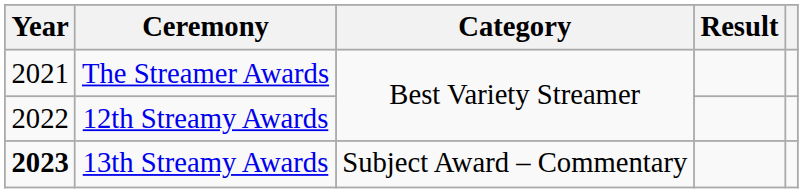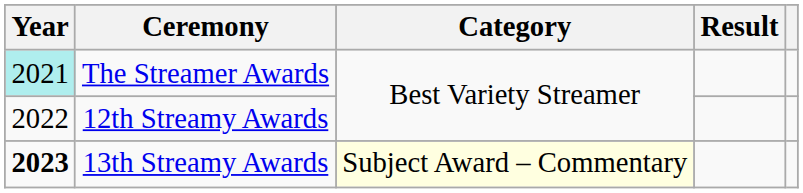The Streamer Awards | Year: no background -> paleturquoise background
13th Streamy Awards | Category: no background -> lightyellow background
